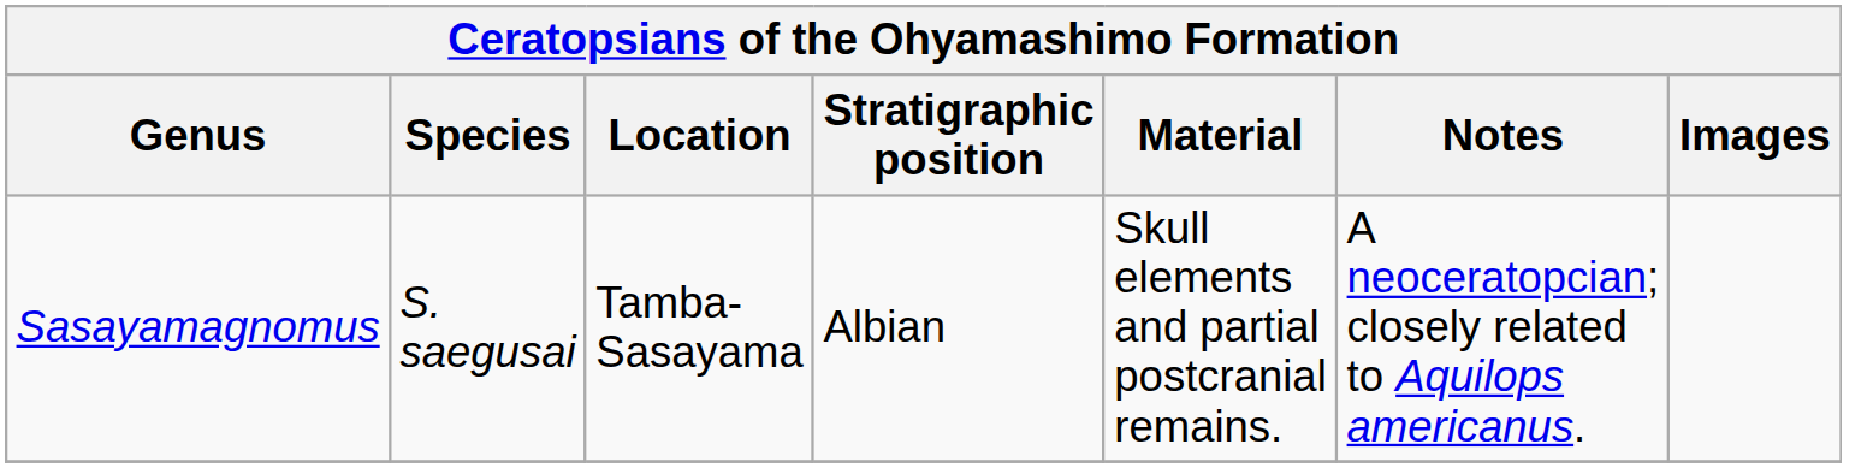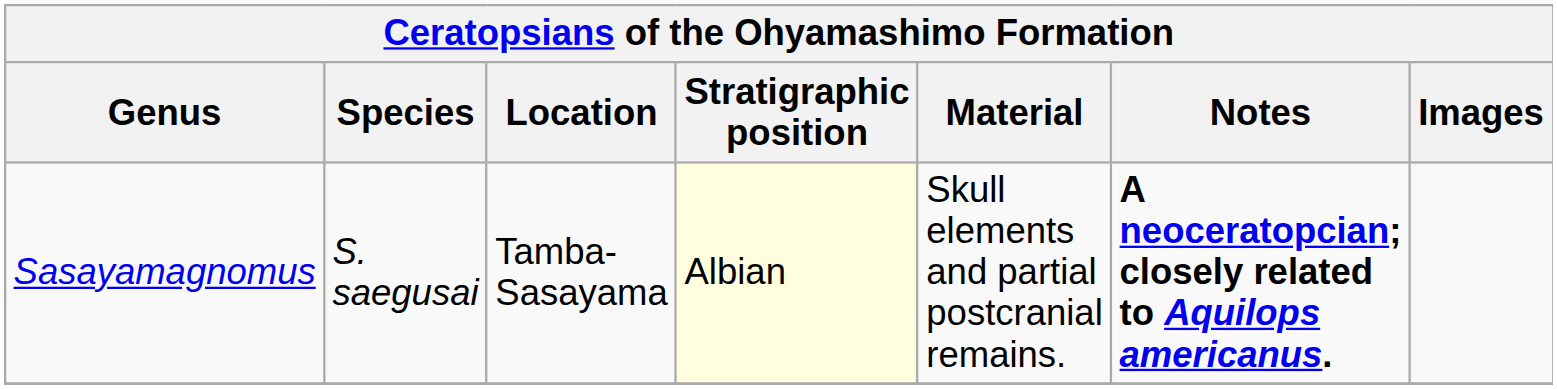Sasayamagnomus | Stratigraphic position: no background -> lightyellow background
Sasayamagnomus | Notes: normal -> bold
